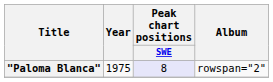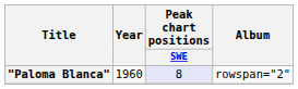"Paloma Blanca" | Year: 1975 -> 1960
